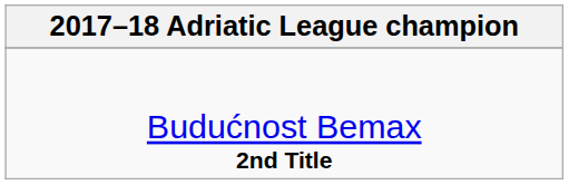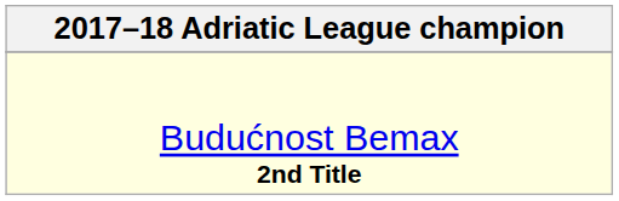row 2 | column 1: no background -> lightyellow background
